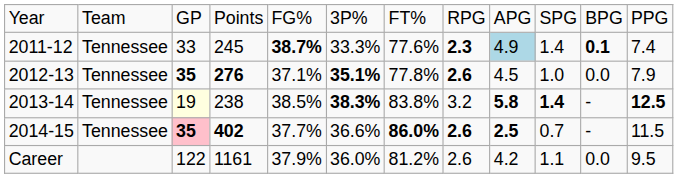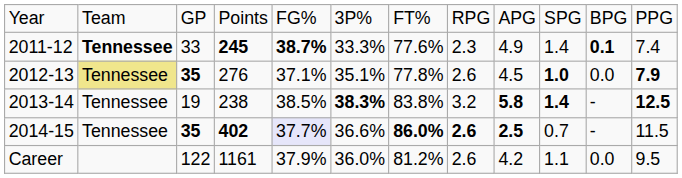2011-12 | column 2: normal -> bold
2011-12 | column 4: normal -> bold
2011-12 | column 8: bold -> normal
2011-12 | column 9: lightblue background -> no background
2012-13 | column 2: no background -> khaki background
2012-13 | column 4: bold -> normal
2012-13 | column 6: bold -> normal
2012-13 | column 8: bold -> normal
2012-13 | column 10: normal -> bold
2012-13 | column 12: normal -> bold
2013-14 | column 3: lightyellow background -> no background
2014-15 | column 3: pink background -> no background
2014-15 | column 5: no background -> lavender background
